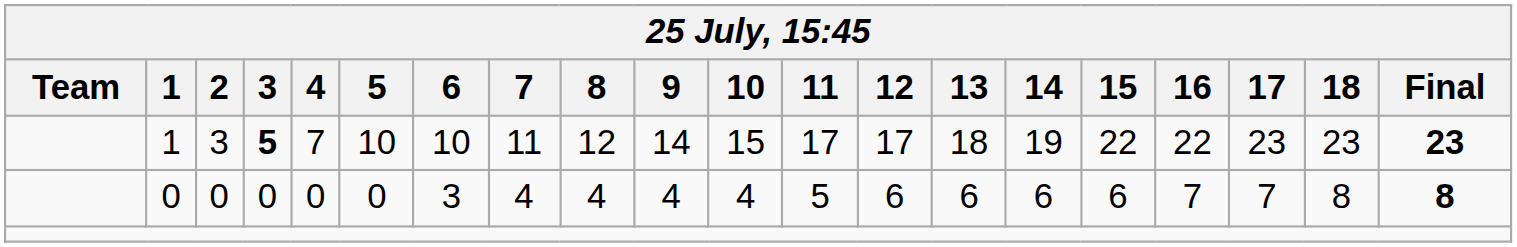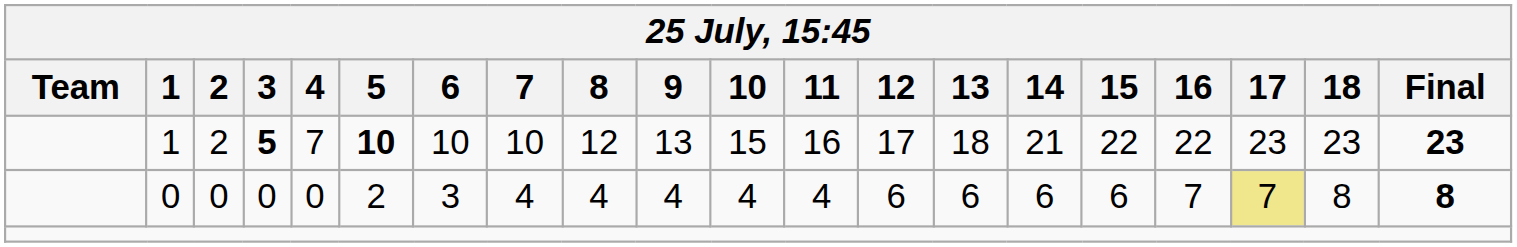row 3 | 2: 3 -> 2
row 3 | 5: normal -> bold
row 3 | 7: 11 -> 10
row 3 | 9: 14 -> 13
row 3 | 11: 17 -> 16
row 3 | 14: 19 -> 21
row 4 | 5: 0 -> 2
row 4 | 11: 5 -> 4
row 4 | 17: no background -> khaki background
